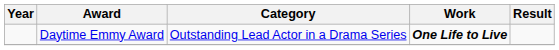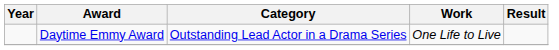Daytime Emmy Award | Work: bold -> normal
